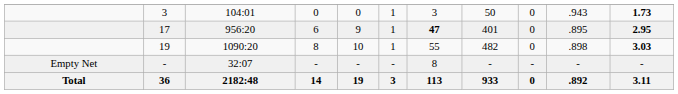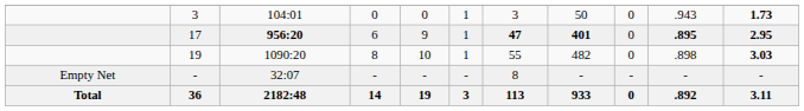17 | column 3: normal -> bold
17 | column 8: normal -> bold
17 | column 10: normal -> bold
